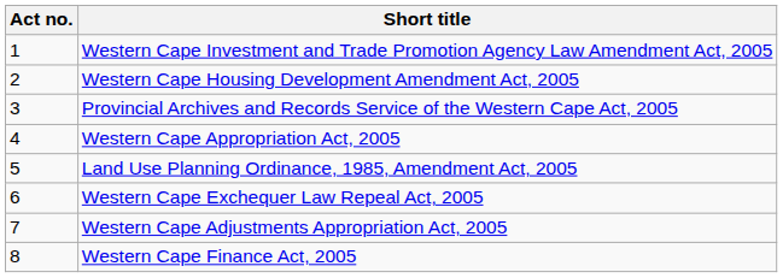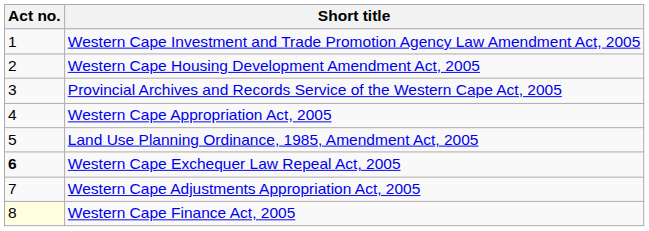Western Cape Exchequer Law Repeal Act, 2005 | Act no.: normal -> bold
Western Cape Finance Act, 2005 | Act no.: no background -> lightyellow background
